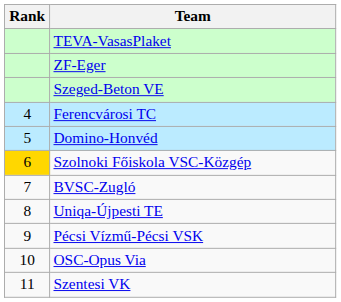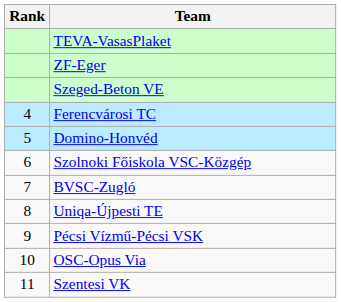Szolnoki Főiskola VSC-Közgép | Rank: gold background -> no background
